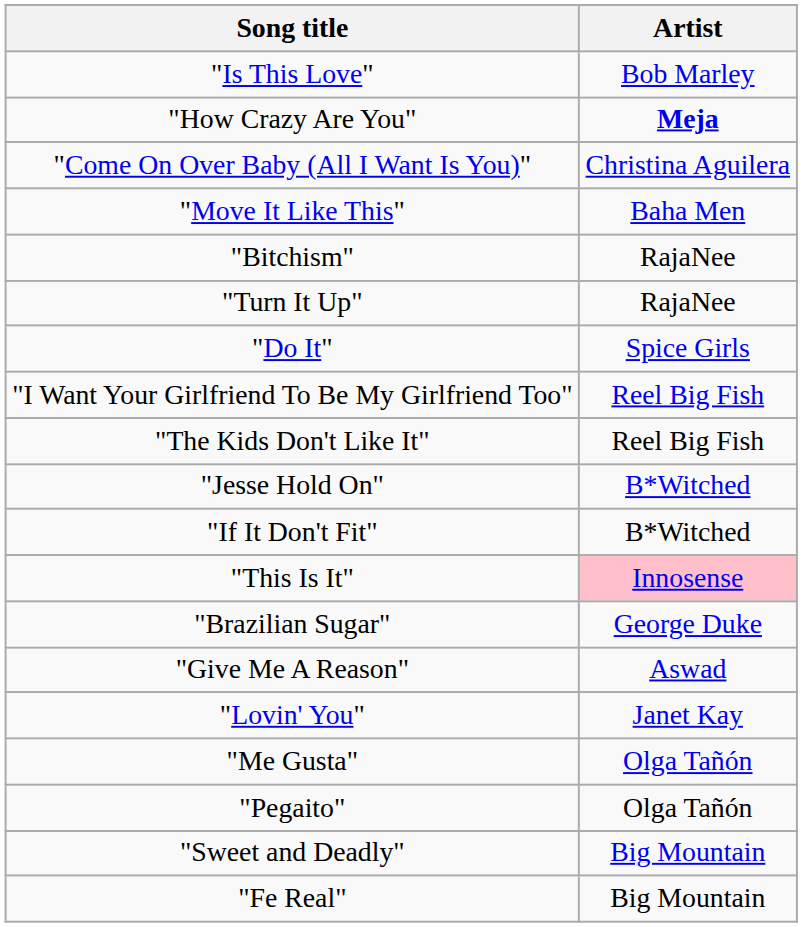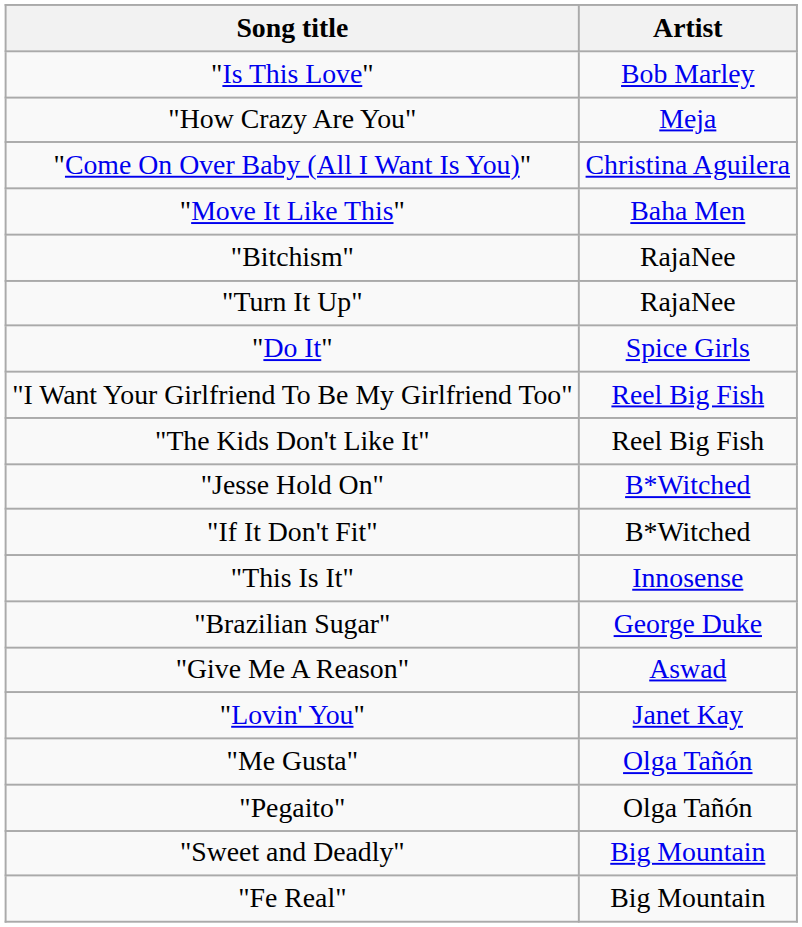"How Crazy Are You" | Artist: bold -> normal
"This Is It" | Artist: pink background -> no background
